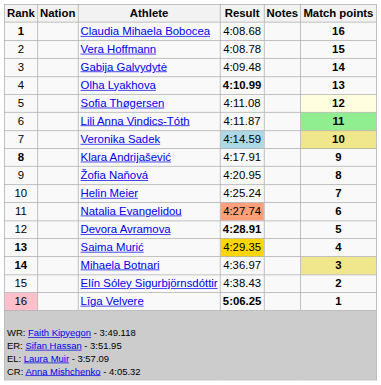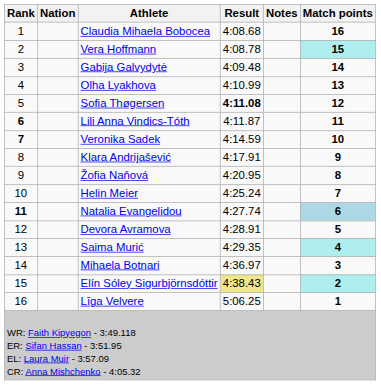Claudia Mihaela Bobocea | Rank: bold -> normal
Vera Hoffmann | Match points: no background -> paleturquoise background
Olha Lyakhova | Result: bold -> normal
Sofia Thøgersen | Result: normal -> bold
Sofia Thøgersen | Match points: lightyellow background -> no background
Lili Anna Vindics-Tóth | Rank: normal -> bold
Lili Anna Vindics-Tóth | Match points: lightgreen background -> no background
Veronika Sadek | Rank: normal -> bold
Veronika Sadek | Result: lightblue background -> no background
Veronika Sadek | Match points: khaki background -> no background
Klara Andrijašević | Rank: bold -> normal
Natalia Evangelidou | Rank: normal -> bold
Natalia Evangelidou | Result: lightsalmon background -> no background
Natalia Evangelidou | Match points: no background -> lightblue background
Devora Avramova | Result: bold -> normal
Saima Murić | Rank: bold -> normal
Saima Murić | Result: gold background -> no background
Saima Murić | Match points: no background -> paleturquoise background
Mihaela Botnari | Rank: bold -> normal
Mihaela Botnari | Match points: khaki background -> no background
Elín Sóley Sigurbjörnsdóttir | Result: no background -> khaki background
Elín Sóley Sigurbjörnsdóttir | Match points: no background -> paleturquoise background
Līga Velvere | Rank: pink background -> no background
Līga Velvere | Result: bold -> normal
